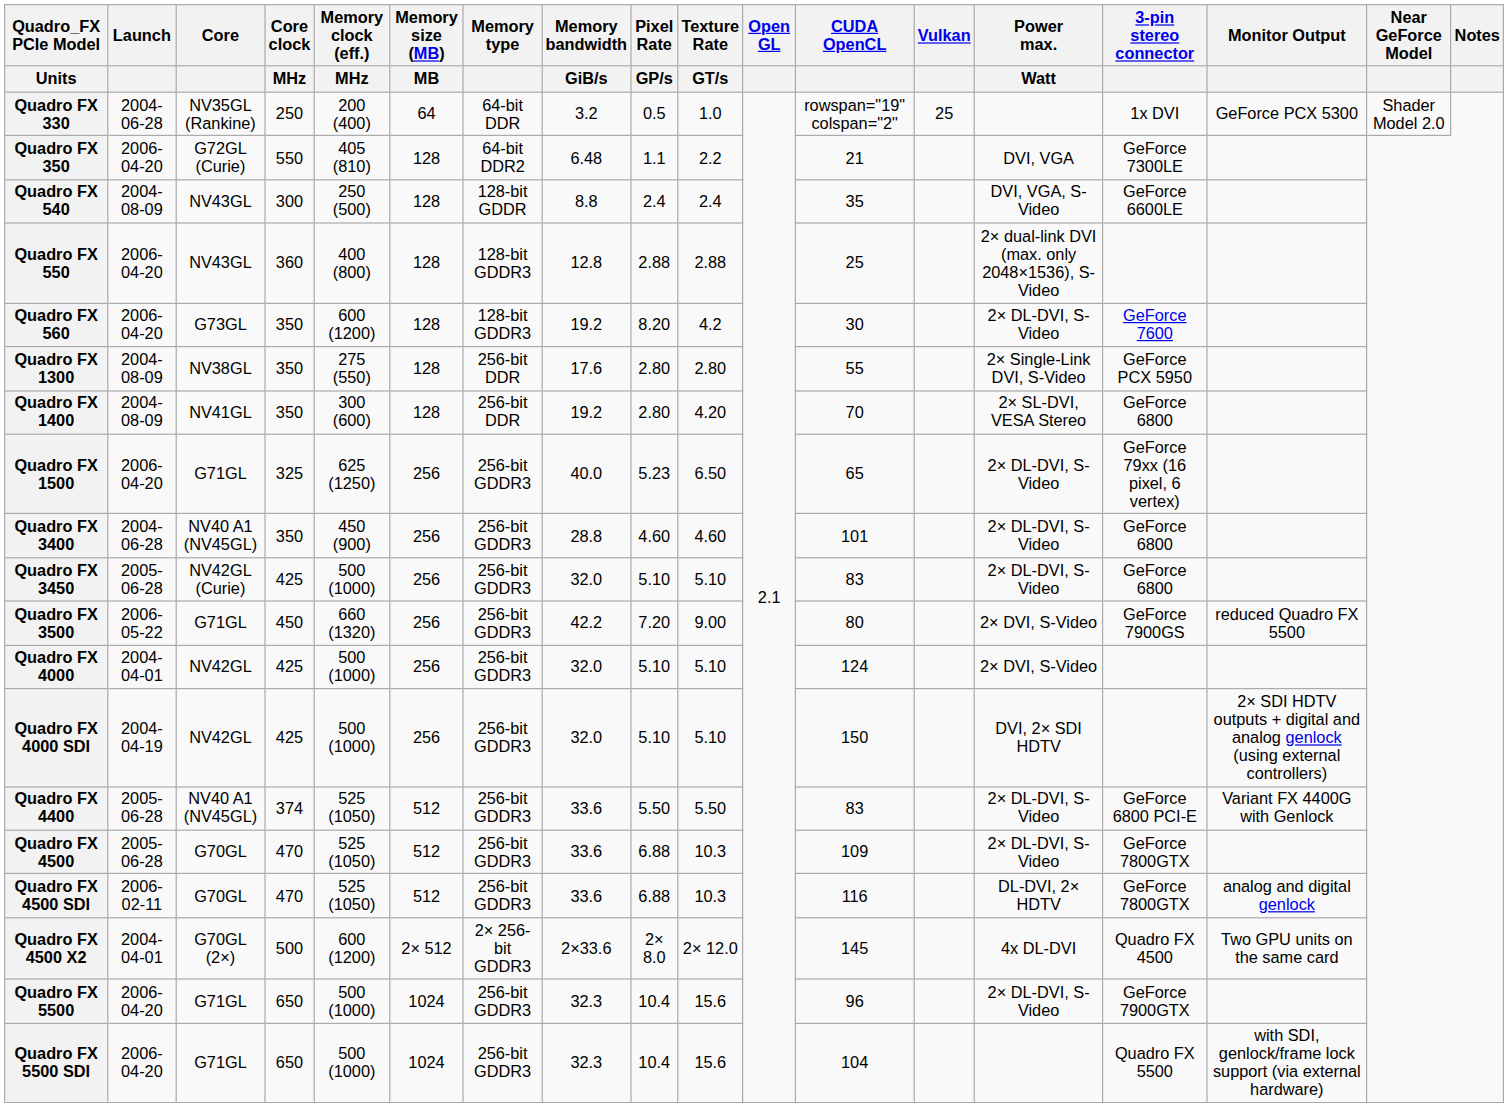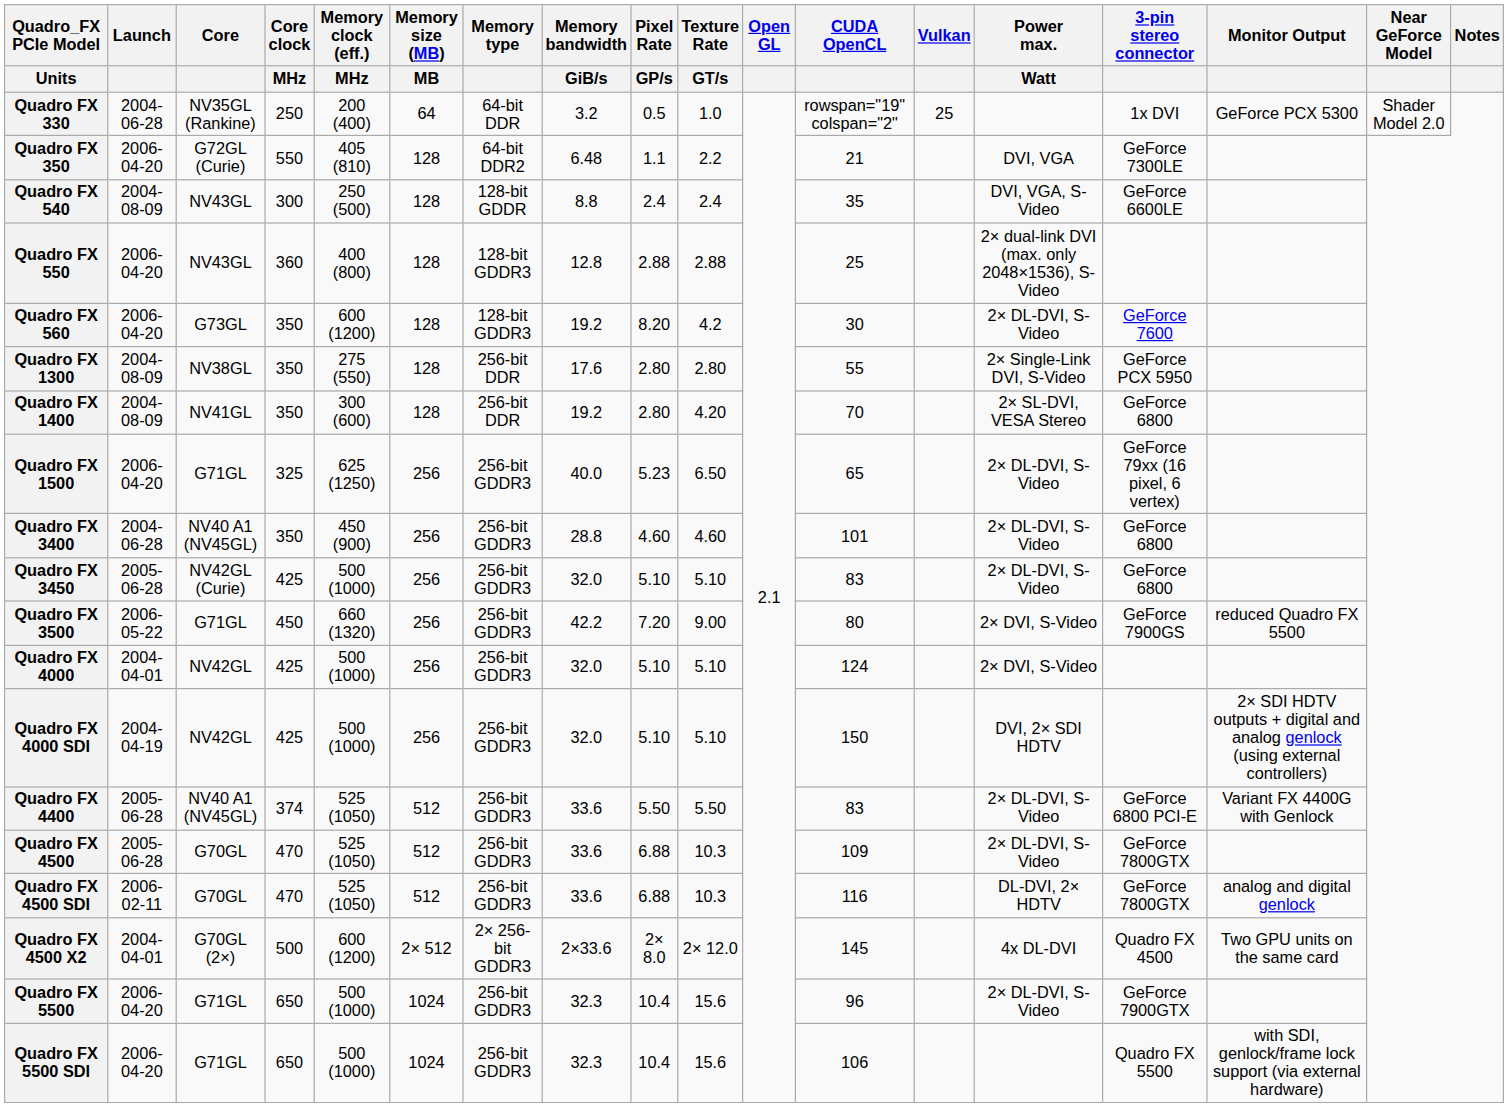Quadro FX 5500 SDI | CUDA OpenCL: 104 -> 106
